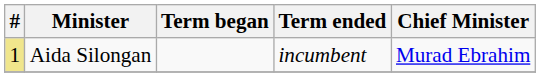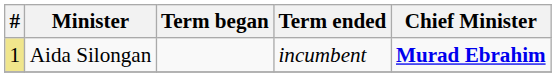Aida Silongan | Chief Minister: normal -> bold
